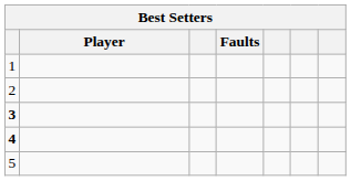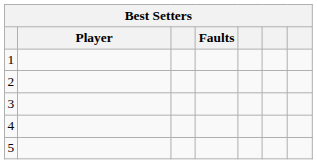3 | column 1: bold -> normal
4 | column 1: bold -> normal
